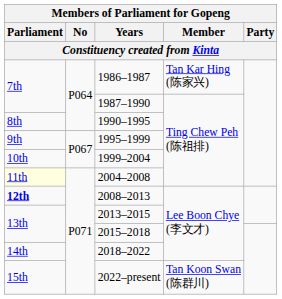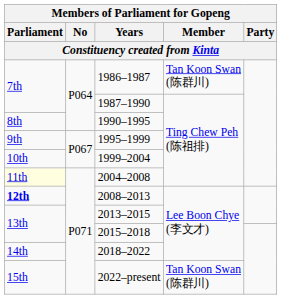1986–1987 | Member: Tan Kar Hing (陈家兴) -> Tan Koon Swan (陈群川)
